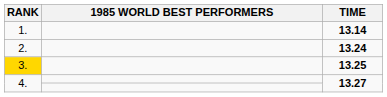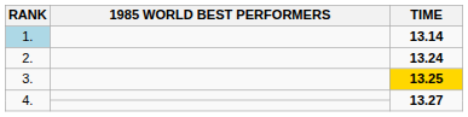1. | RANK: no background -> lightblue background
3. | RANK: gold background -> no background
3. | TIME: no background -> gold background
